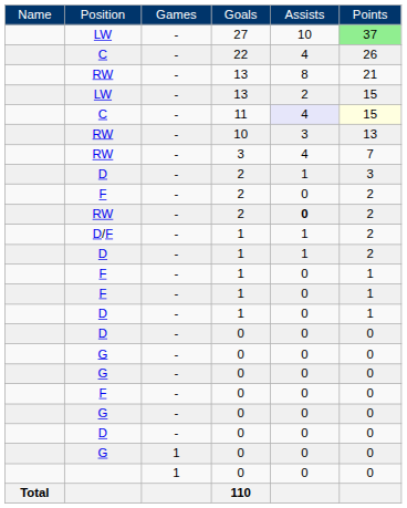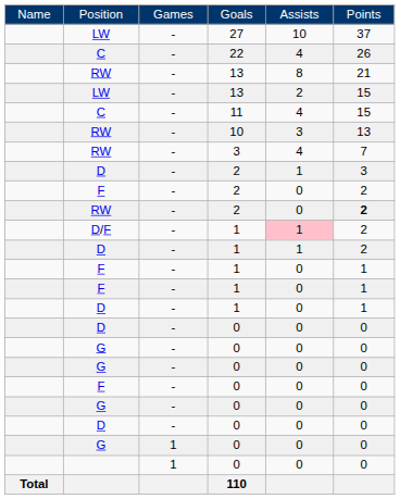27 | column 6: lightgreen background -> no background
11 | column 5: lavender background -> no background
11 | column 6: lightyellow background -> no background
RW / 2 | column 5: bold -> normal
RW / 2 | column 6: normal -> bold
D/F / 1 | column 5: no background -> pink background
